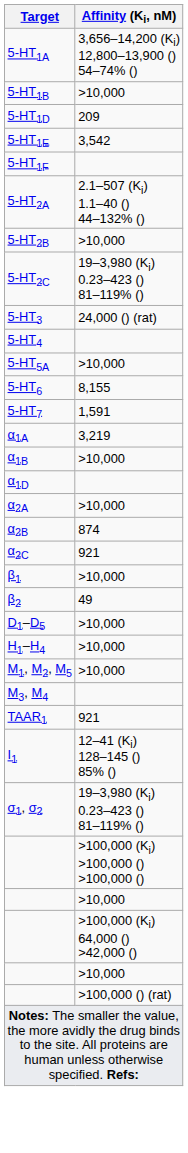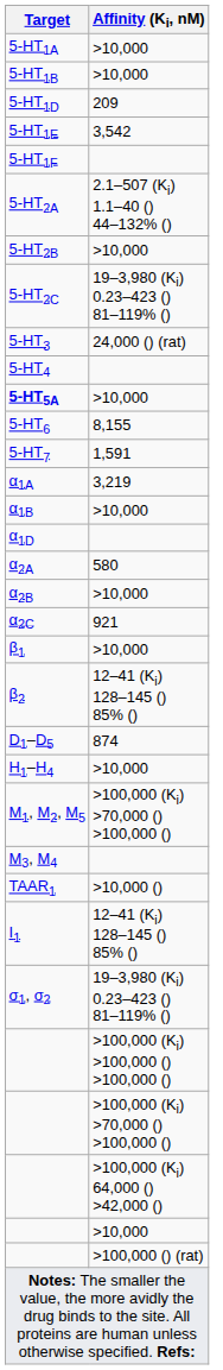row 2 | Affinity (Ki, nM): 3,656–14,200 (Ki) 12,800–13,900 () 54–74% () -> >10,000
row 12 | Target: normal -> bold
row 18 | Affinity (Ki, nM): >10,000 -> 580
row 19 | Affinity (Ki, nM): 874 -> >10,000
row 22 | Affinity (Ki, nM): 49 -> 12–41 (Ki) 128–145 () 85% ()
row 23 | Affinity (Ki, nM): >10,000 -> 874
row 25 | Affinity (Ki, nM): >10,000 -> >100,000 (Ki) >70,000 () >100,000 ()
row 27 | Affinity (Ki, nM): 921 -> >10,000 ()
row 31 | Affinity (Ki, nM): >10,000 -> >100,000 (Ki) >70,000 () >100,000 ()
